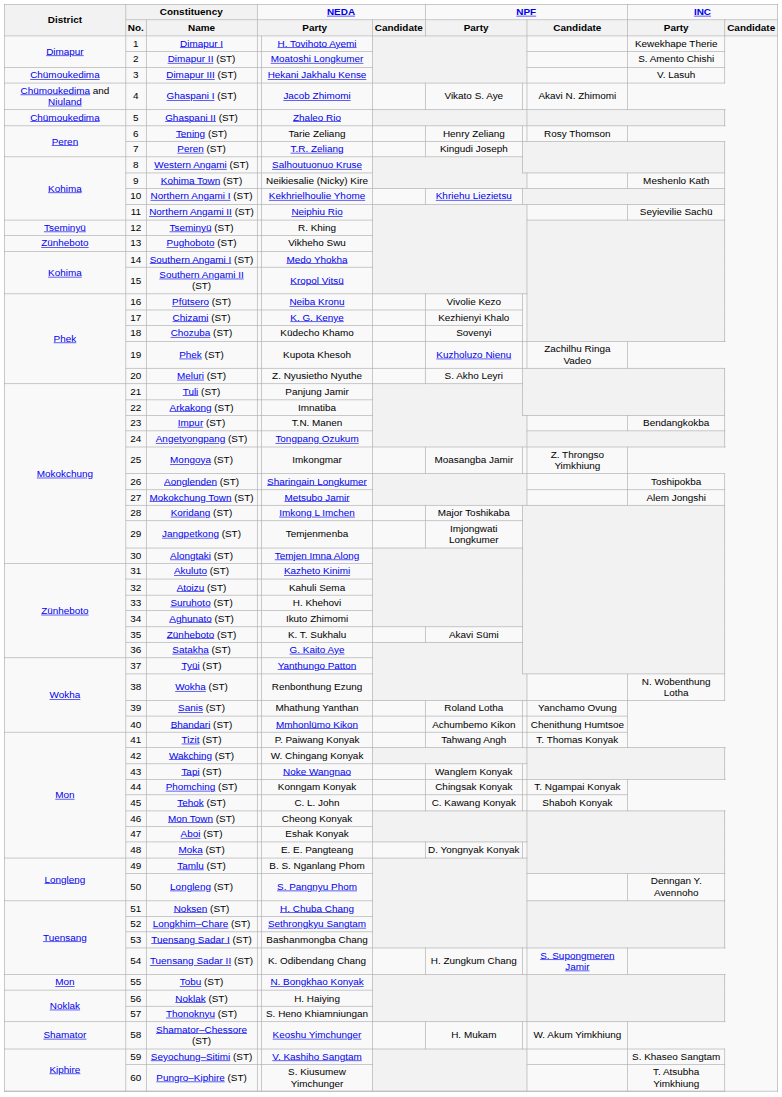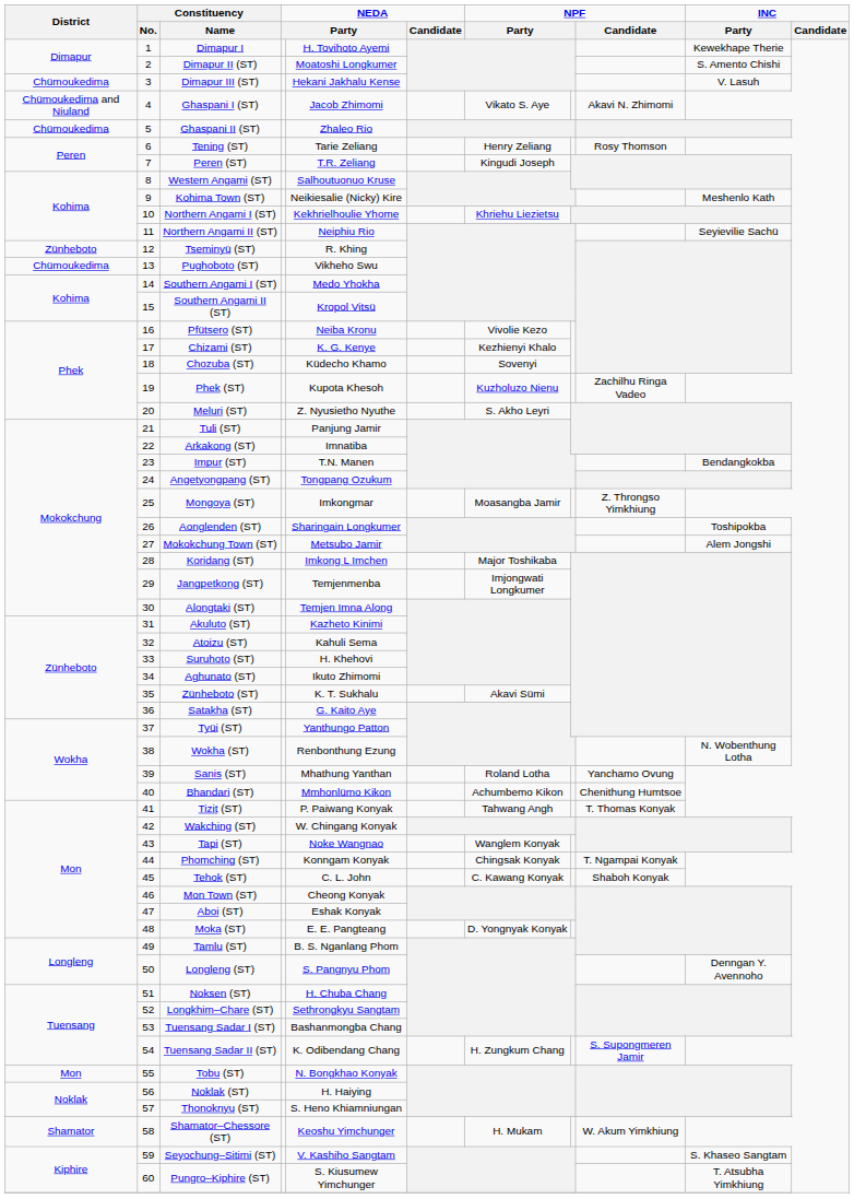Tseminyü (ST) | column 1: Tseminyü -> Zünheboto
Pughoboto (ST) | column 1: Zünheboto -> Chümoukedima
